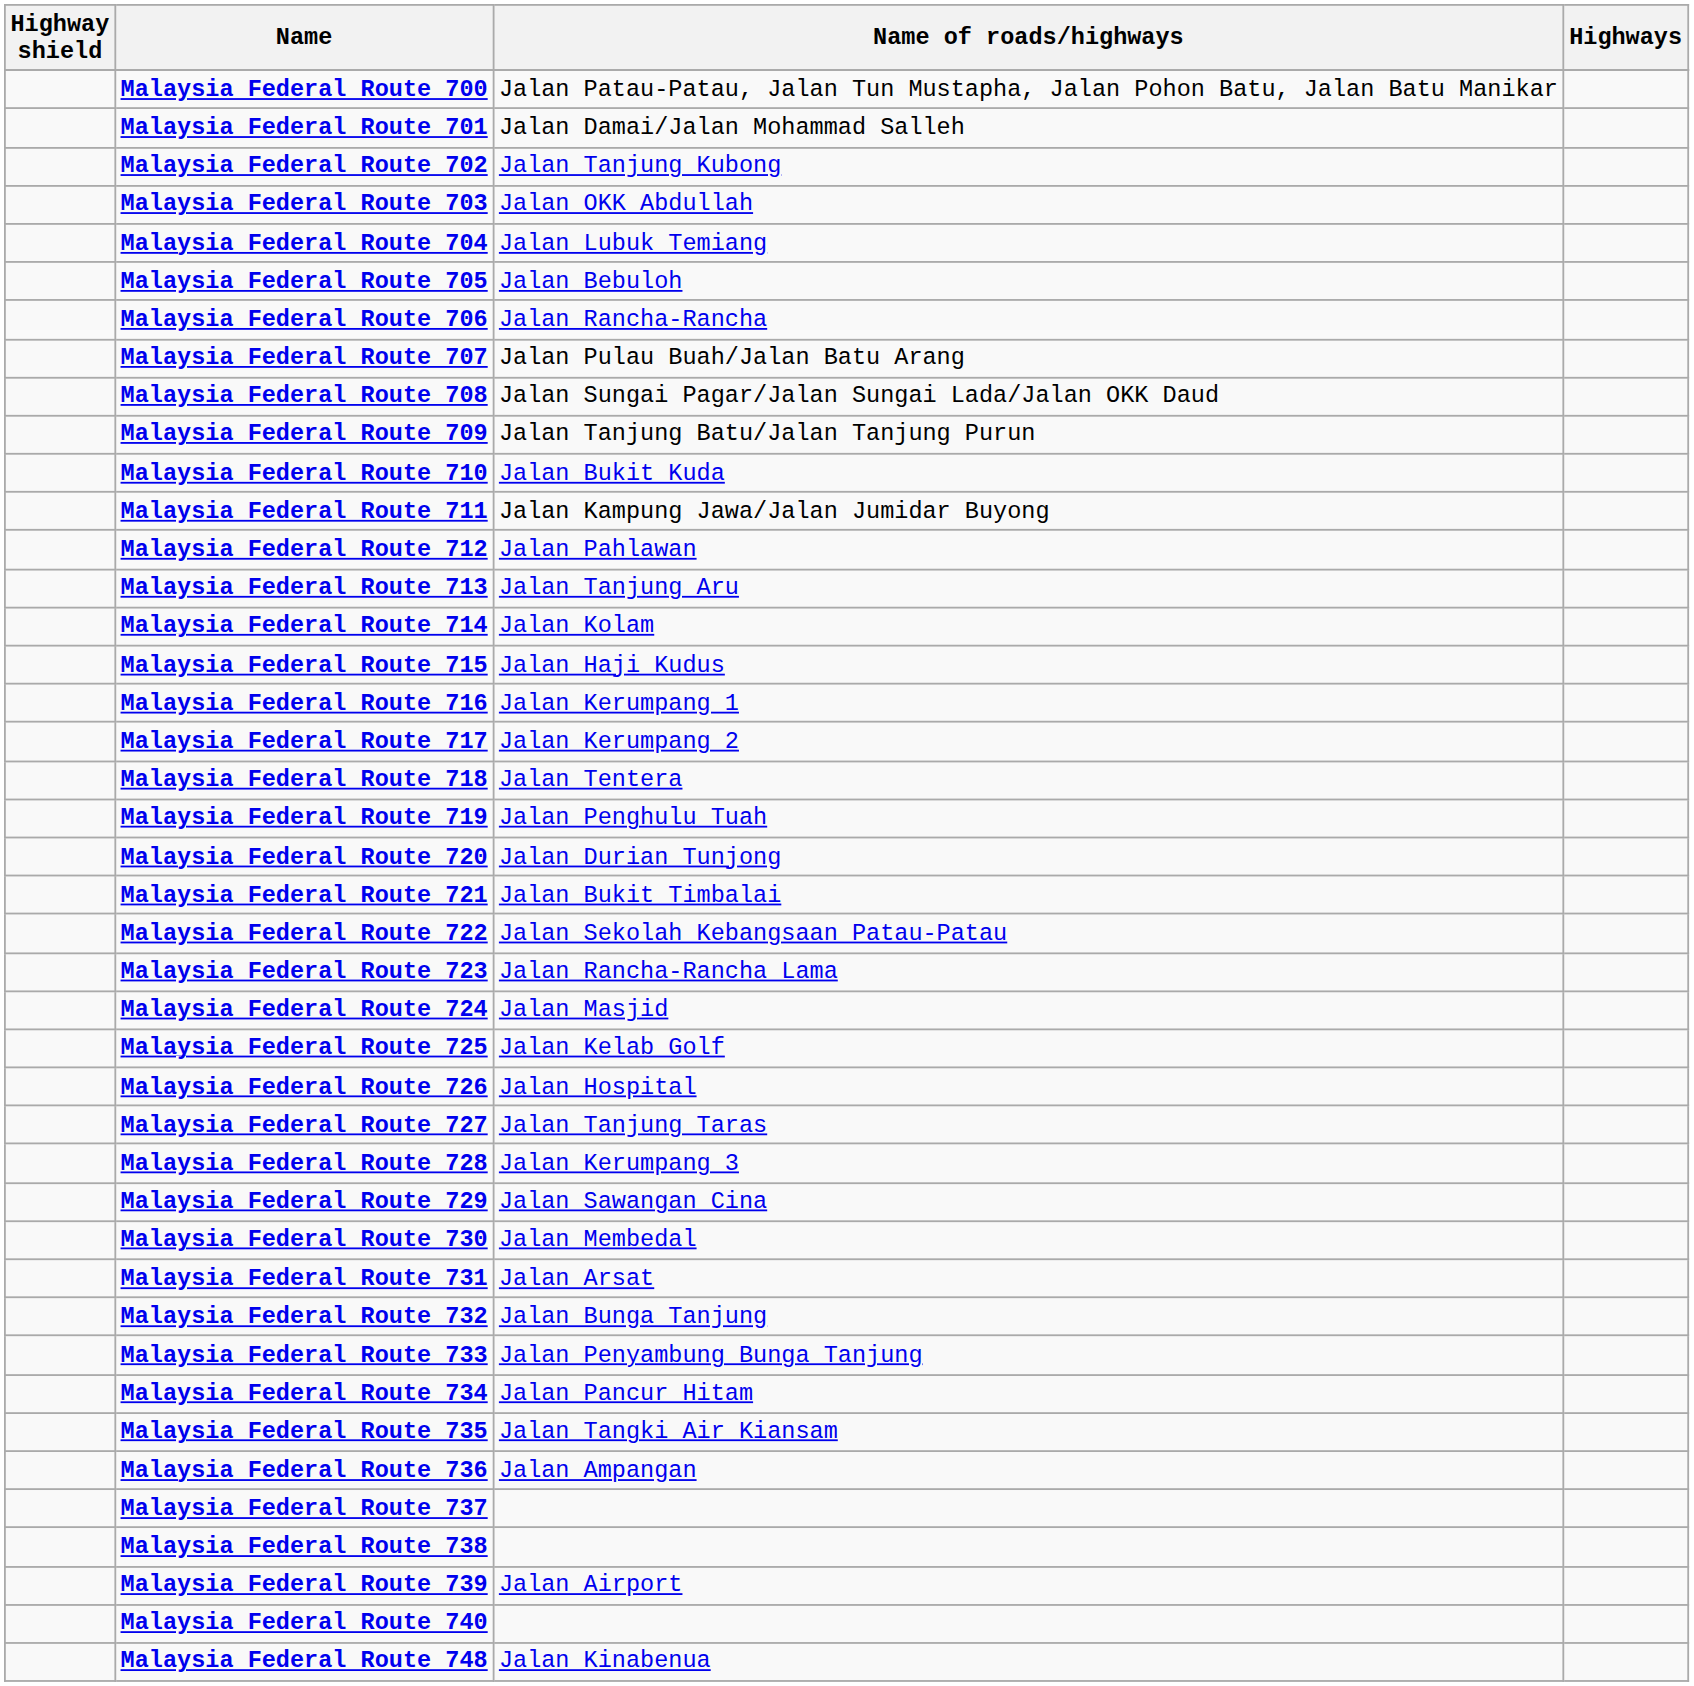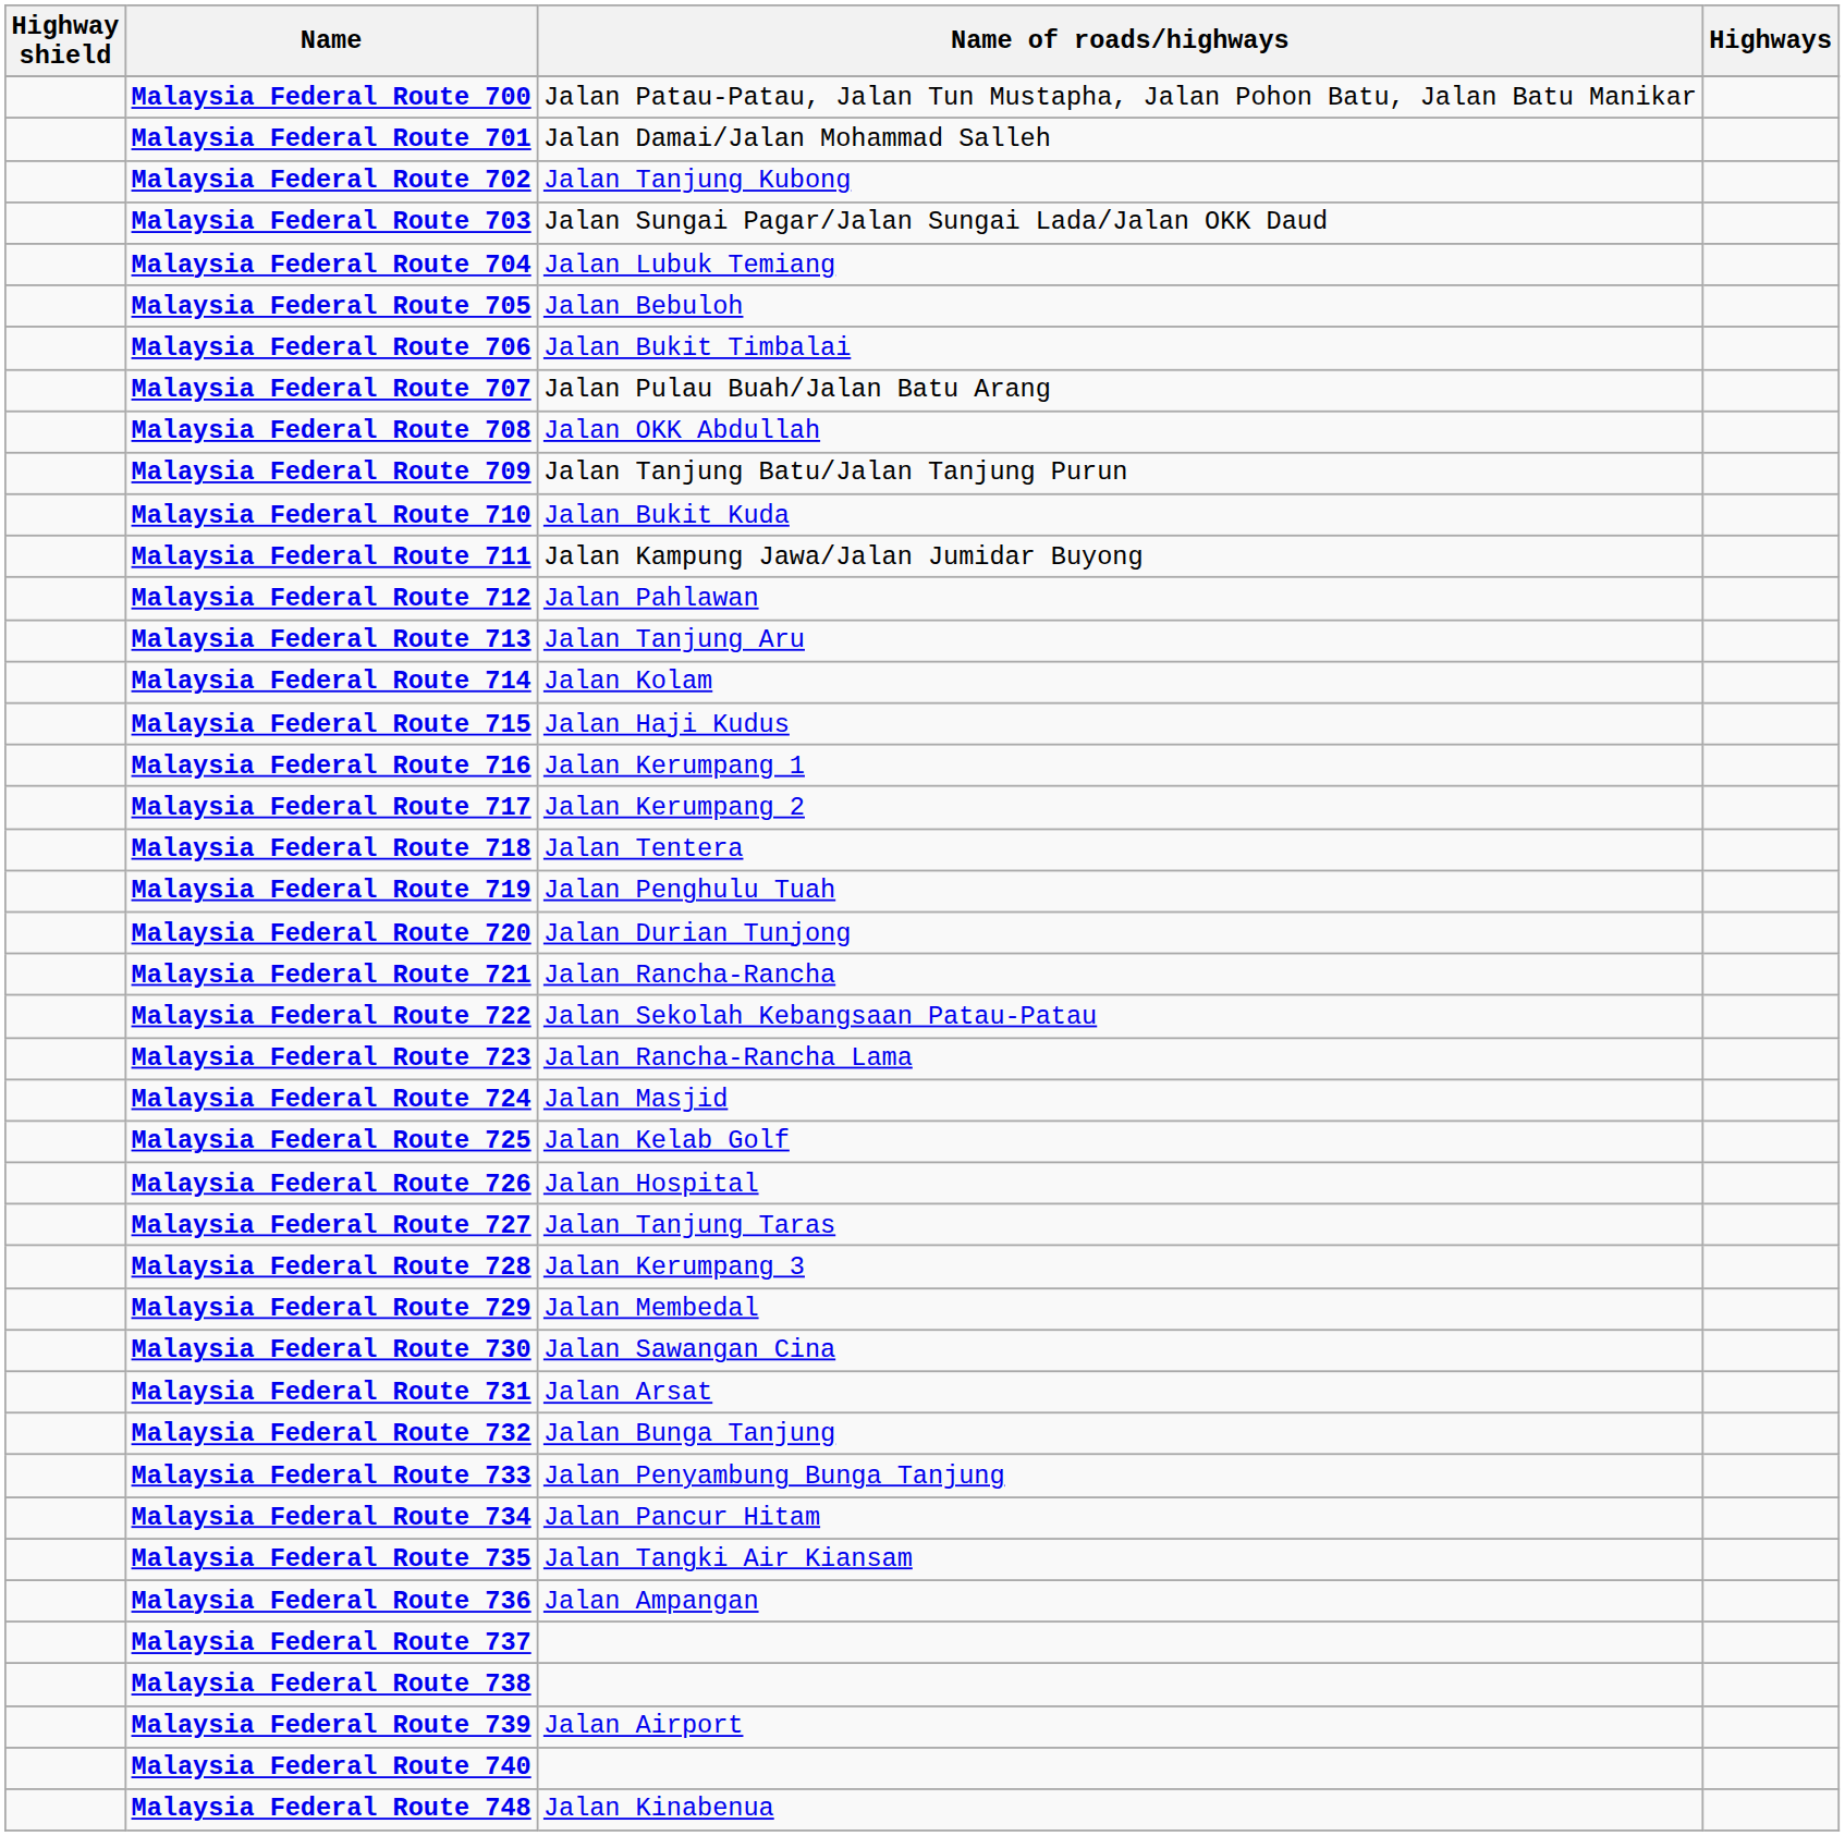Malaysia Federal Route 703 | Name of roads/highways: Jalan OKK Abdullah -> Jalan Sungai Pagar/Jalan Sungai Lada/Jalan OKK Daud
Malaysia Federal Route 706 | Name of roads/highways: Jalan Rancha-Rancha -> Jalan Bukit Timbalai
Malaysia Federal Route 708 | Name of roads/highways: Jalan Sungai Pagar/Jalan Sungai Lada/Jalan OKK Daud -> Jalan OKK Abdullah
Malaysia Federal Route 721 | Name of roads/highways: Jalan Bukit Timbalai -> Jalan Rancha-Rancha
Malaysia Federal Route 729 | Name of roads/highways: Jalan Sawangan Cina -> Jalan Membedal
Malaysia Federal Route 730 | Name of roads/highways: Jalan Membedal -> Jalan Sawangan Cina
